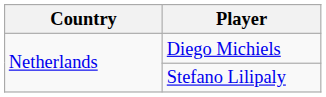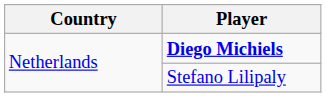Diego Michiels | Player: normal -> bold
